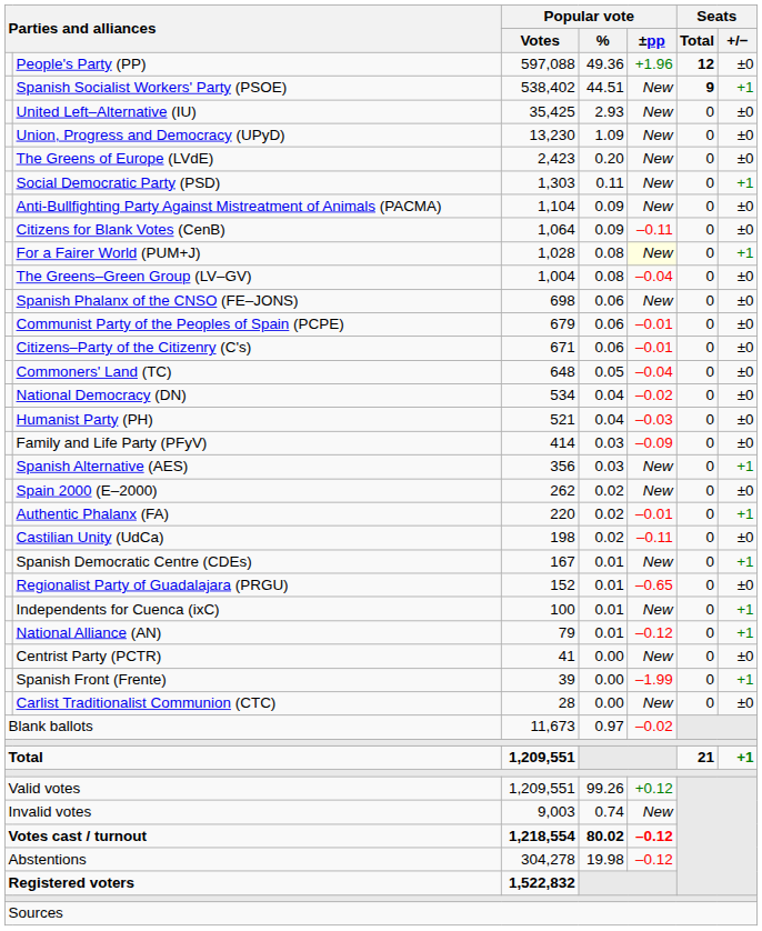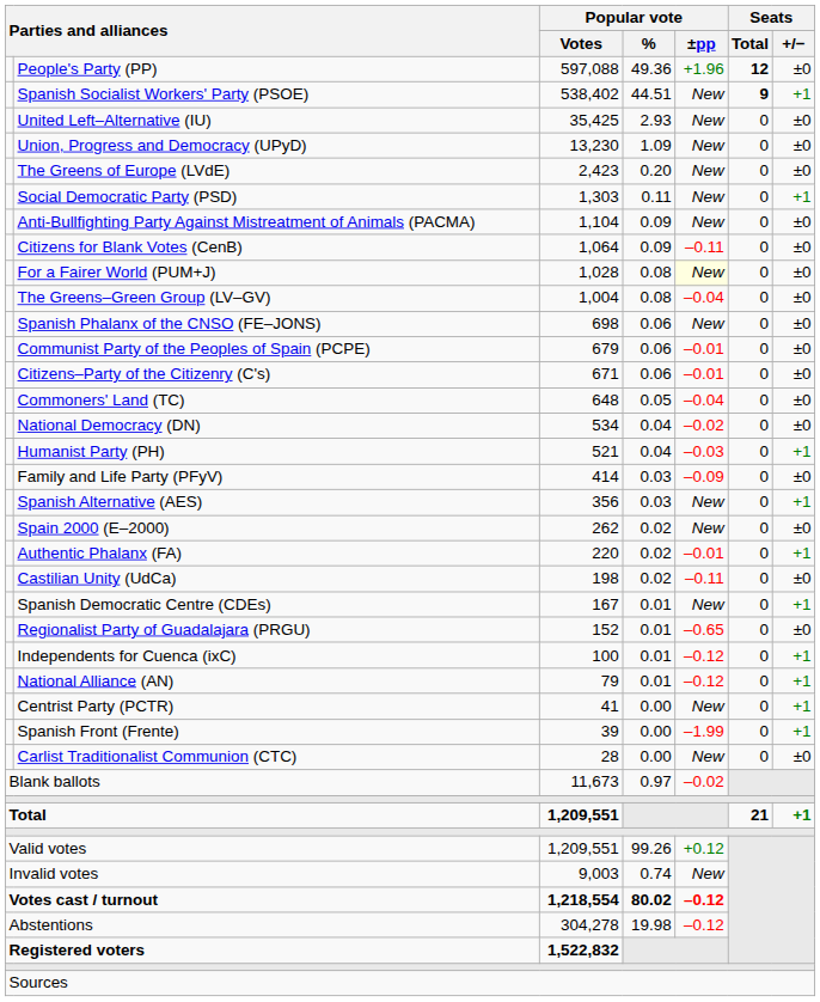For a Fairer World (PUM+J) | Seats / +/−: +1 -> ±0
Humanist Party (PH) | Seats / +/−: ±0 -> +1
Independents for Cuenca (ixC) | Popular vote / ±pp: New -> –0.12
Centrist Party (PCTR) | Seats / +/−: ±0 -> +1
